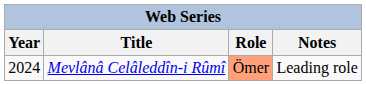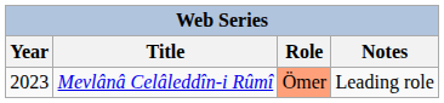Mevlânâ Celâleddîn-i Rûmî | Year: 2024 -> 2023
